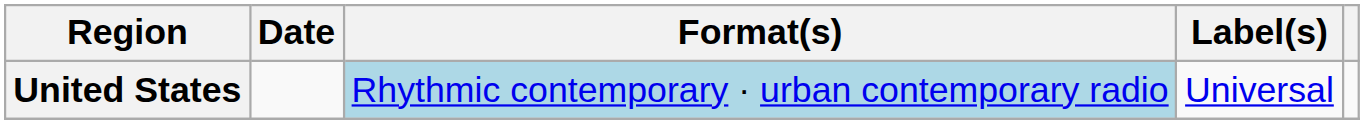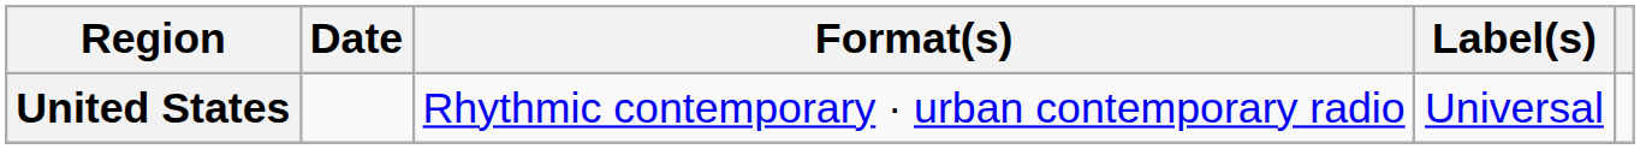United States | Format(s): lightblue background -> no background
